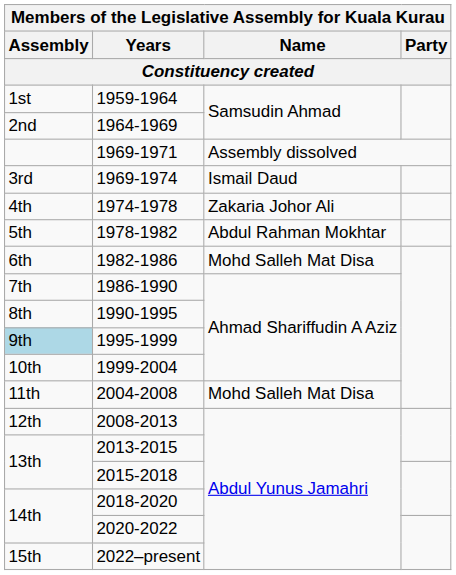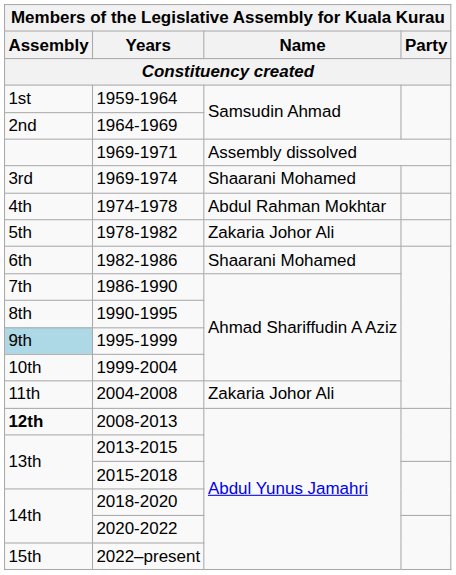1969-1974 | Name: Ismail Daud -> Shaarani Mohamed
1974-1978 | Name: Zakaria Johor Ali -> Abdul Rahman Mokhtar
1978-1982 | Name: Abdul Rahman Mokhtar -> Zakaria Johor Ali
1982-1986 | Name: Mohd Salleh Mat Disa -> Shaarani Mohamed
2004-2008 | Name: Mohd Salleh Mat Disa -> Zakaria Johor Ali
2008-2013 | Assembly: normal -> bold
